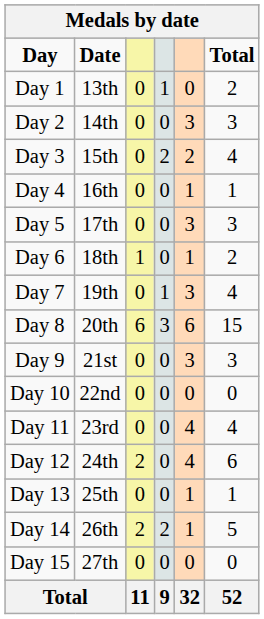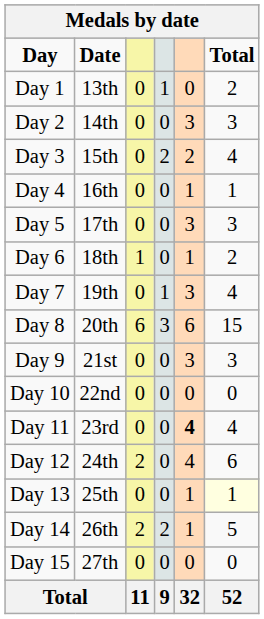Day 11 | column 5: normal -> bold
Day 13 | Total: no background -> lightyellow background
